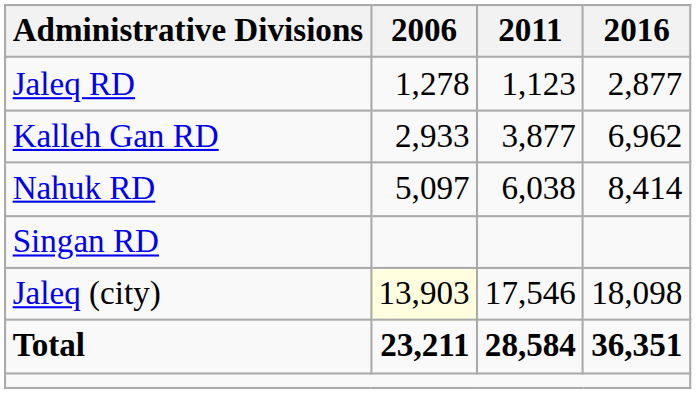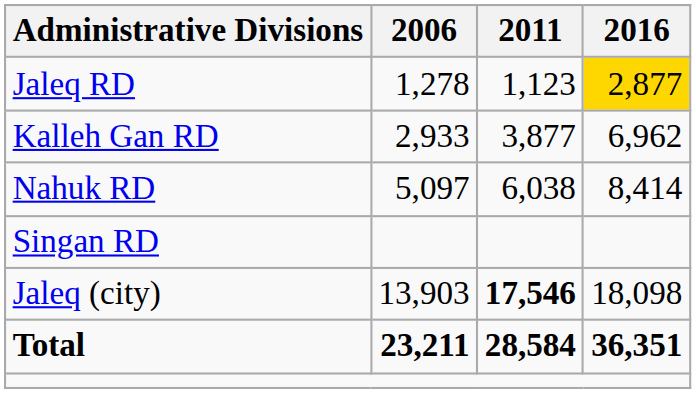Jaleq RD | 2016: no background -> gold background
Jaleq (city) | 2006: lightyellow background -> no background
Jaleq (city) | 2011: normal -> bold
